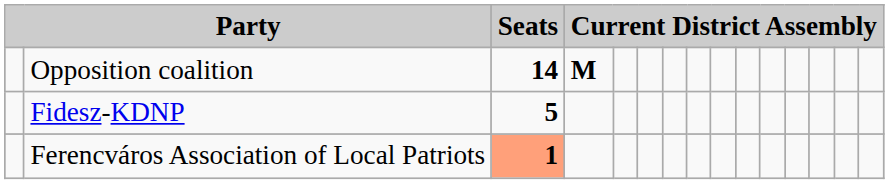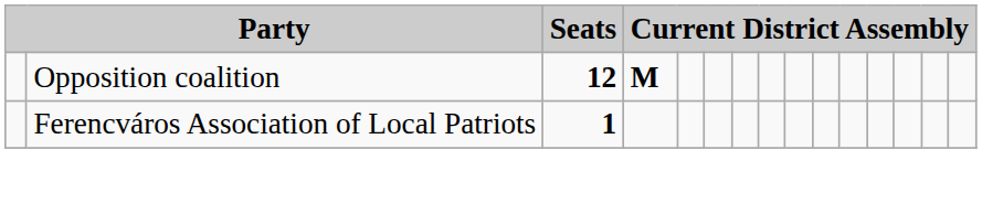Opposition coalition | Seats: 14 -> 12
- row: Fidesz-KDNP | 5
Ferencváros Association of Local Patriots | Seats: lightsalmon background -> no background
